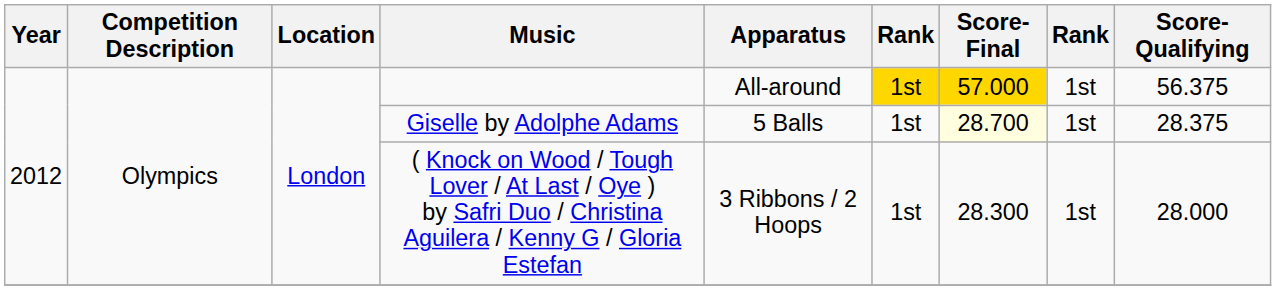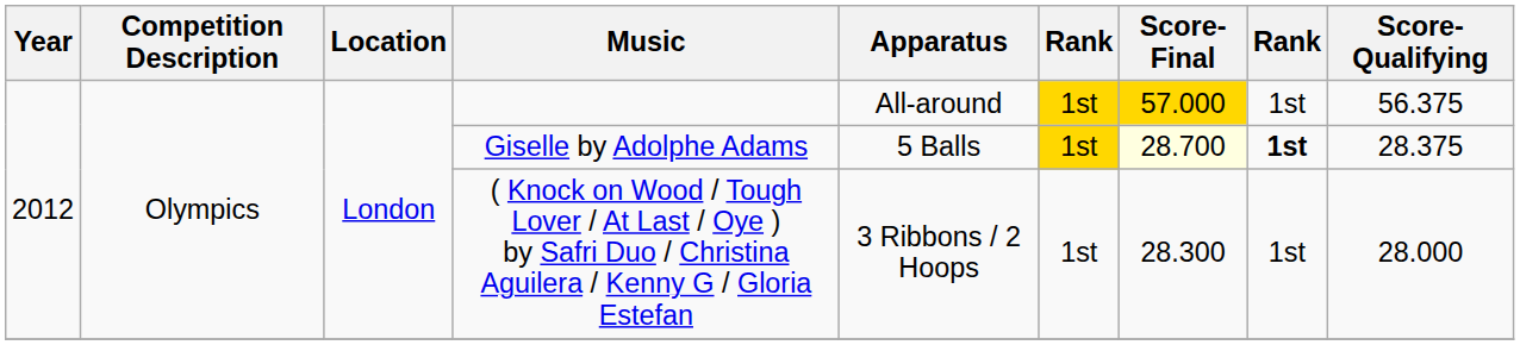Giselle by Adolphe Adams | column 6: no background -> gold background
Giselle by Adolphe Adams | column 8: normal -> bold
